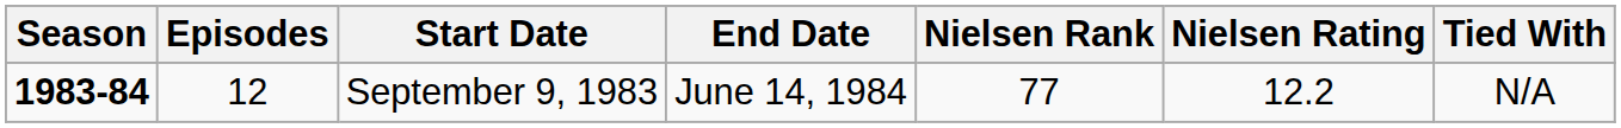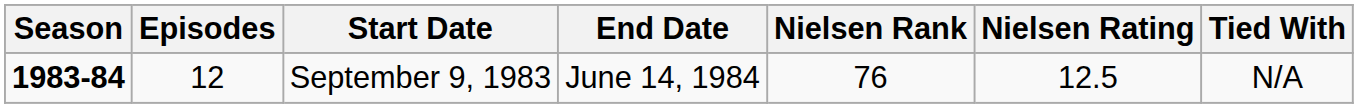September 9, 1983 | Nielsen Rank: 77 -> 76
September 9, 1983 | Nielsen Rating: 12.2 -> 12.5
